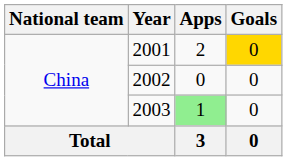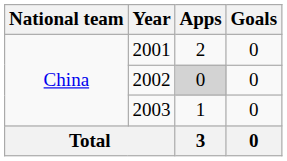2001 | Goals: gold background -> no background
2002 | Apps: no background -> lightgrey background
2003 | Apps: lightgreen background -> no background
